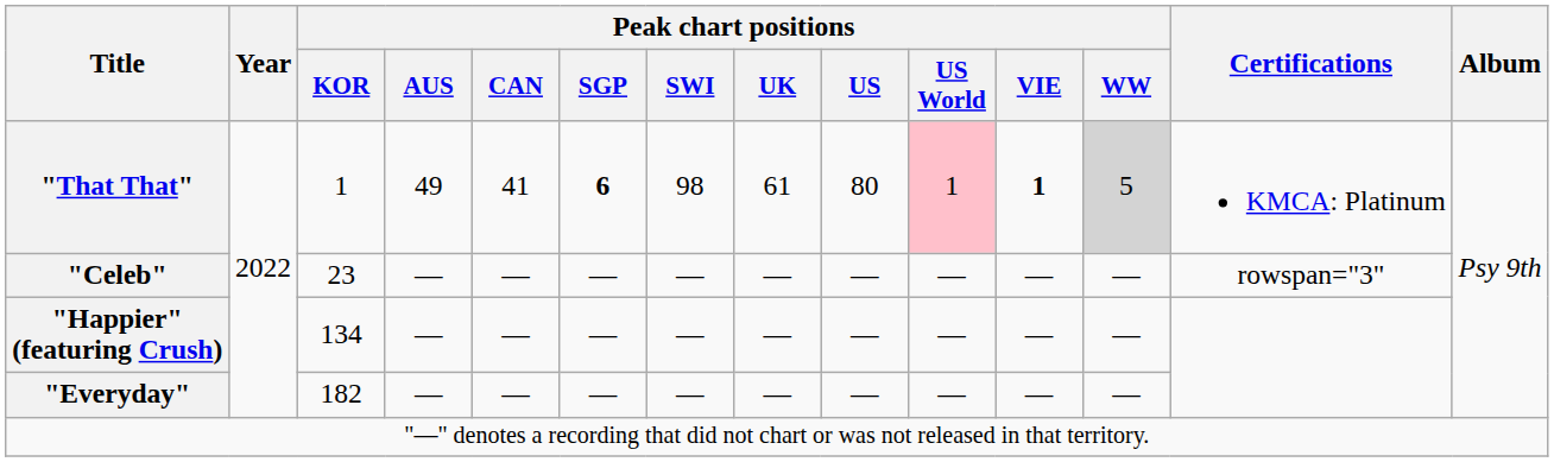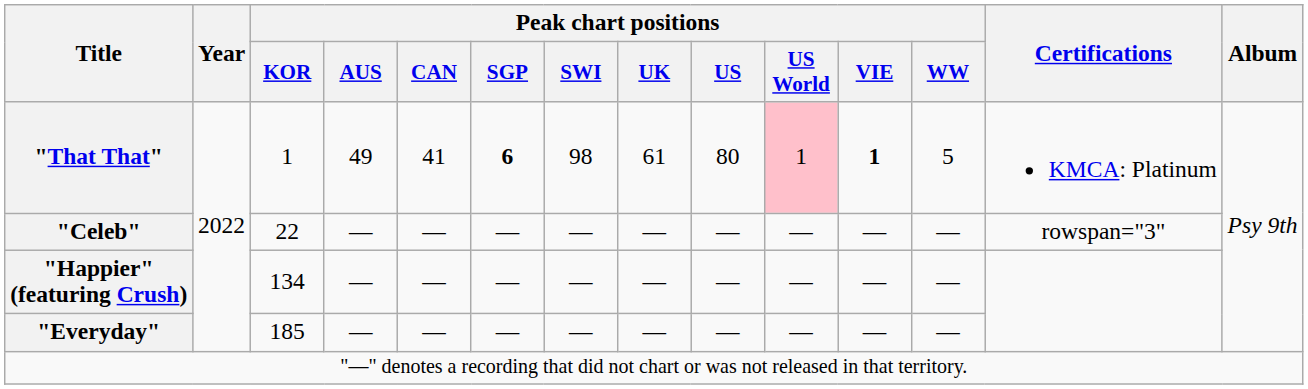"That That" | Peak chart positions / WW: lightgrey background -> no background
"Celeb" | Peak chart positions / KOR: 23 -> 22
"Everyday" | Peak chart positions / KOR: 182 -> 185
